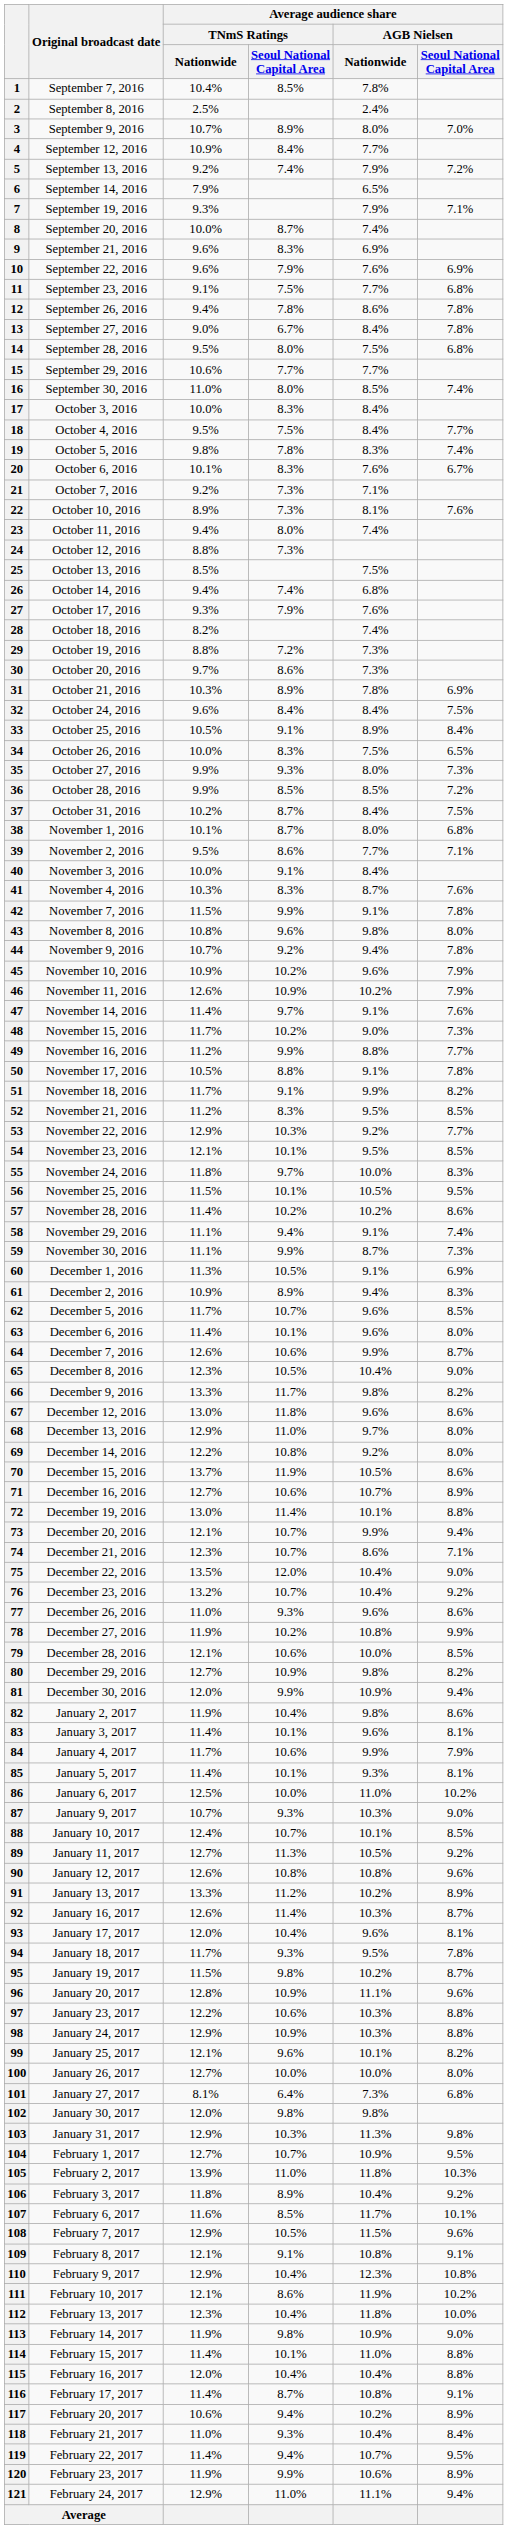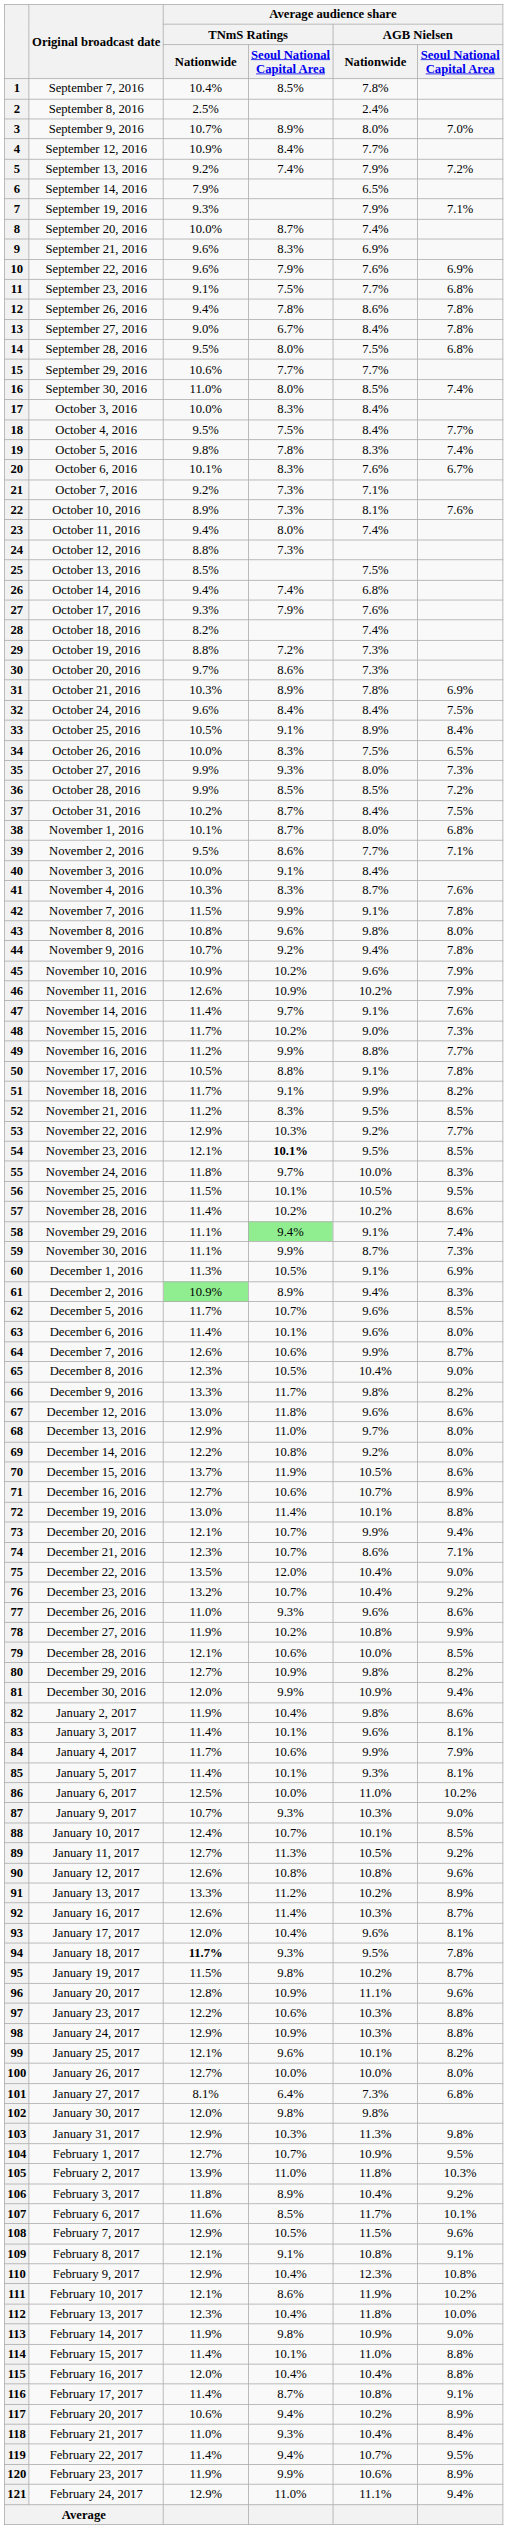54 | column 4: normal -> bold
58 | column 4: no background -> lightgreen background
61 | Average audience share / TNmS Ratings / Nationwide: no background -> lightgreen background
94 | Average audience share / TNmS Ratings / Nationwide: normal -> bold
